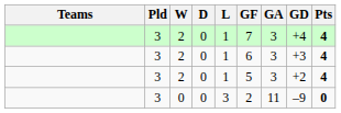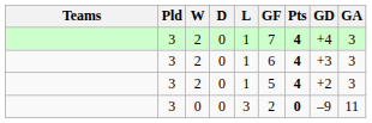columns swapped: GA <-> Pts
